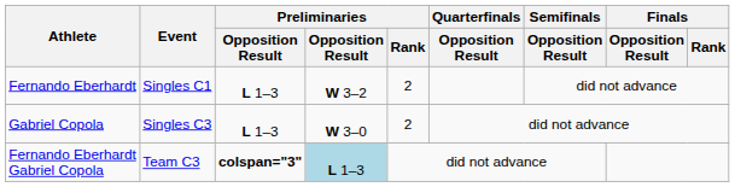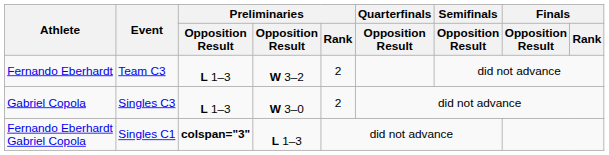Fernando Eberhardt | Event: Singles C1 -> Team C3
Fernando Eberhardt Gabriel Copola | Event: Team C3 -> Singles C1
Fernando Eberhardt Gabriel Copola | column 4: lightblue background -> no background
